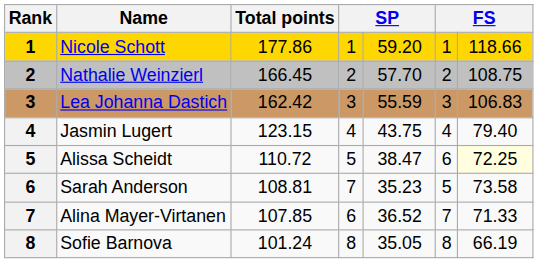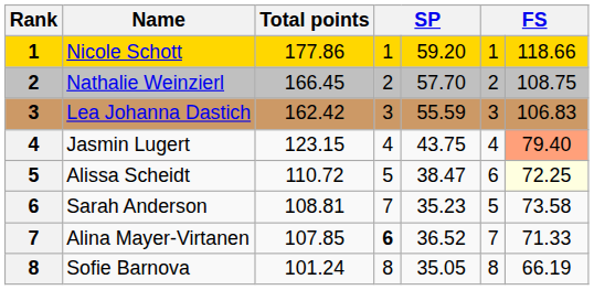Jasmin Lugert | column 7: no background -> lightsalmon background
Alina Mayer-Virtanen | column 4: normal -> bold
